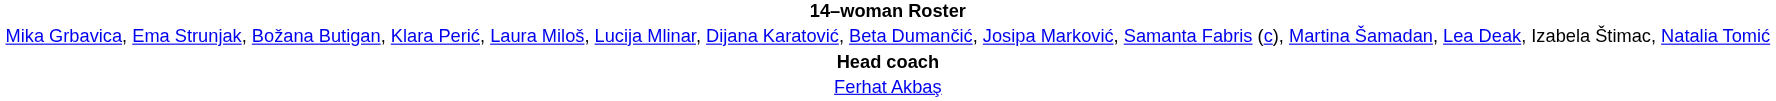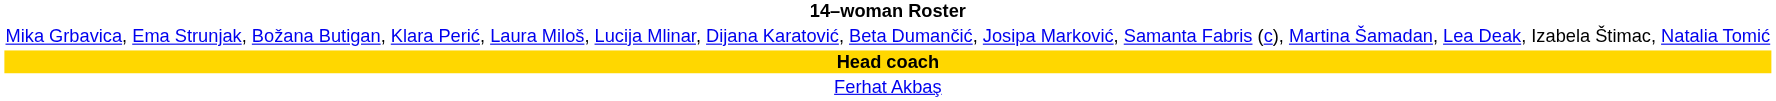row 3 | column 1: no background -> gold background
